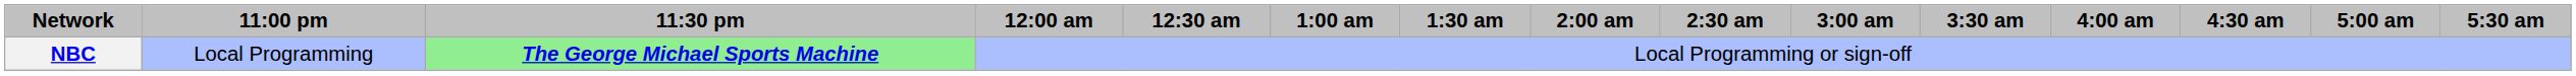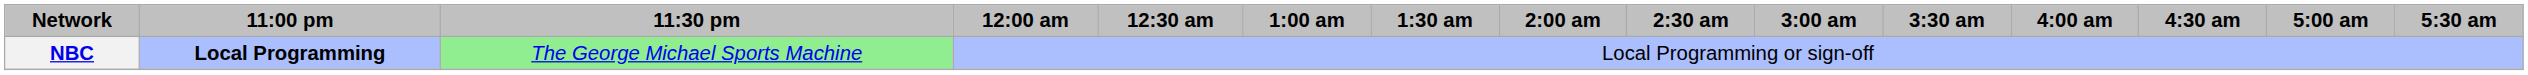NBC | 11:00 pm: normal -> bold
NBC | 11:30 pm: bold -> normal
